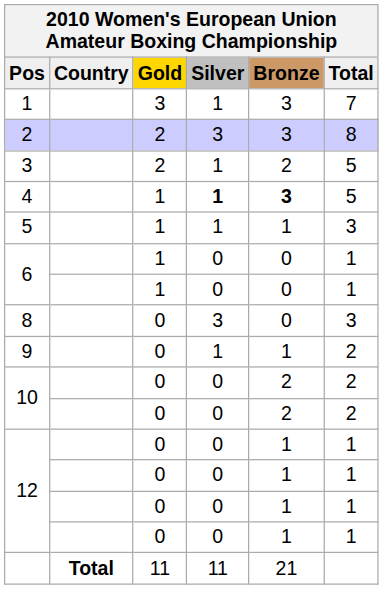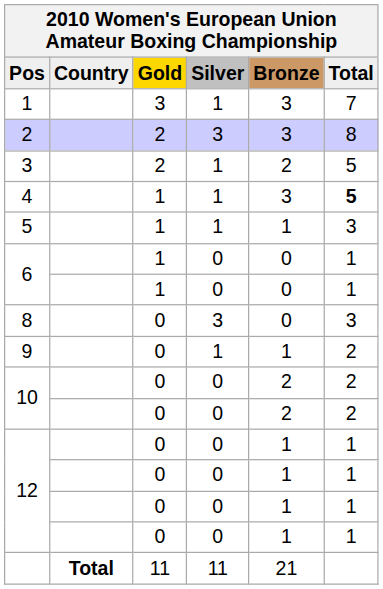4 | Silver: bold -> normal
4 | Bronze: bold -> normal
4 | Total: normal -> bold
